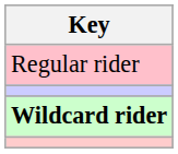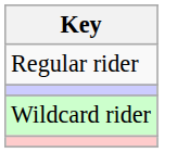Regular rider | column 1: pink background -> no background
Wildcard rider | column 1: bold -> normal
